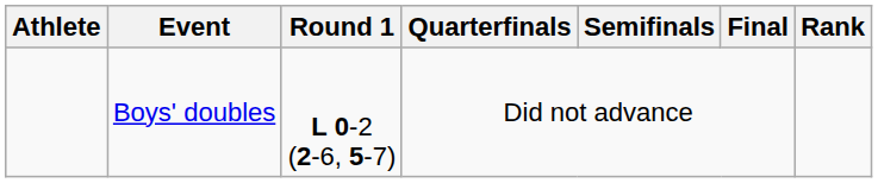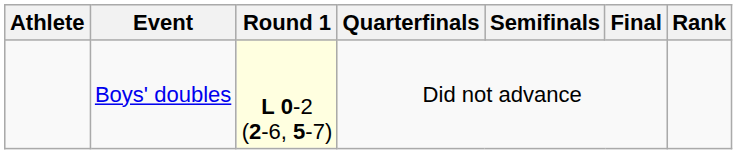Boys' doubles | Round 1: no background -> lightyellow background
